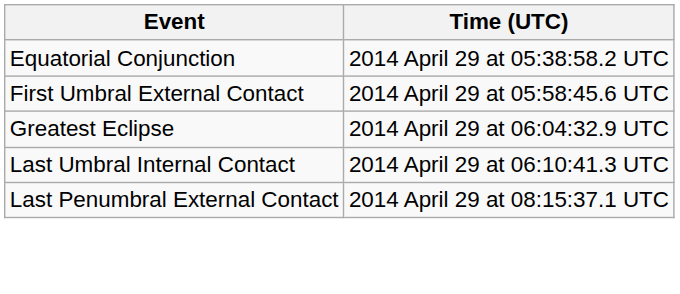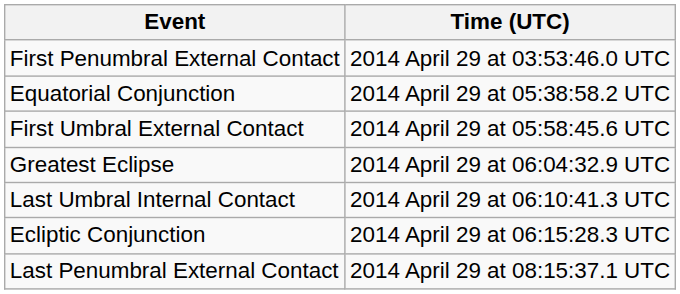+ row: First Penumbral External Contact | 2014 April 29 at 03:53:46.0 UTC
+ row: Ecliptic Conjunction | 2014 April 29 at 06:15:28.3 UTC
